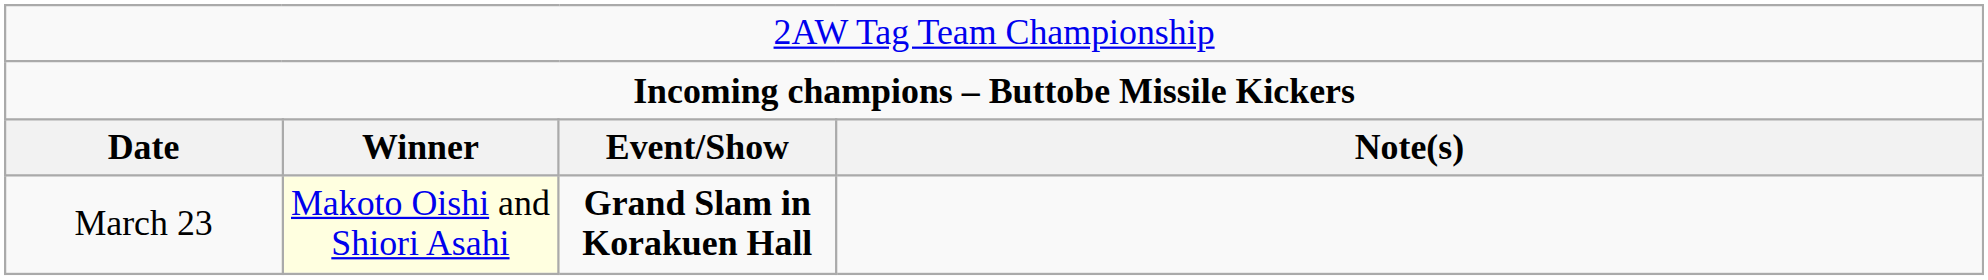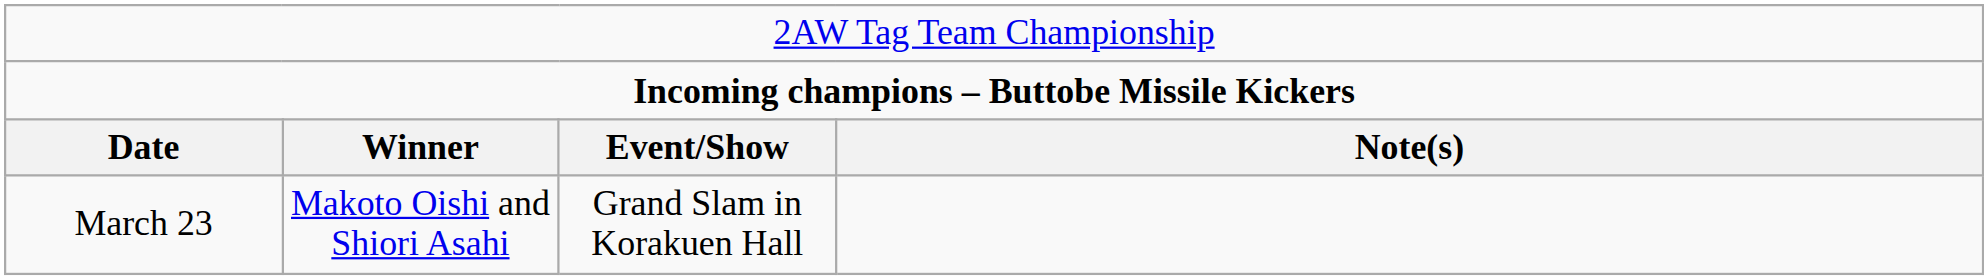March 23 | column 2: lightyellow background -> no background
March 23 | column 3: bold -> normal
